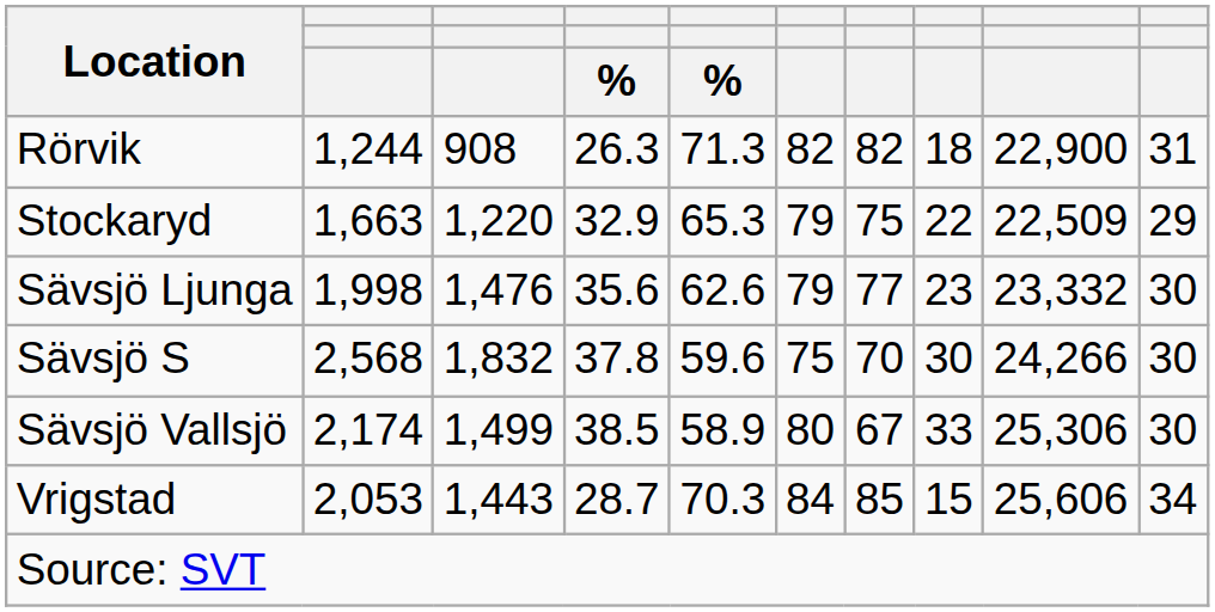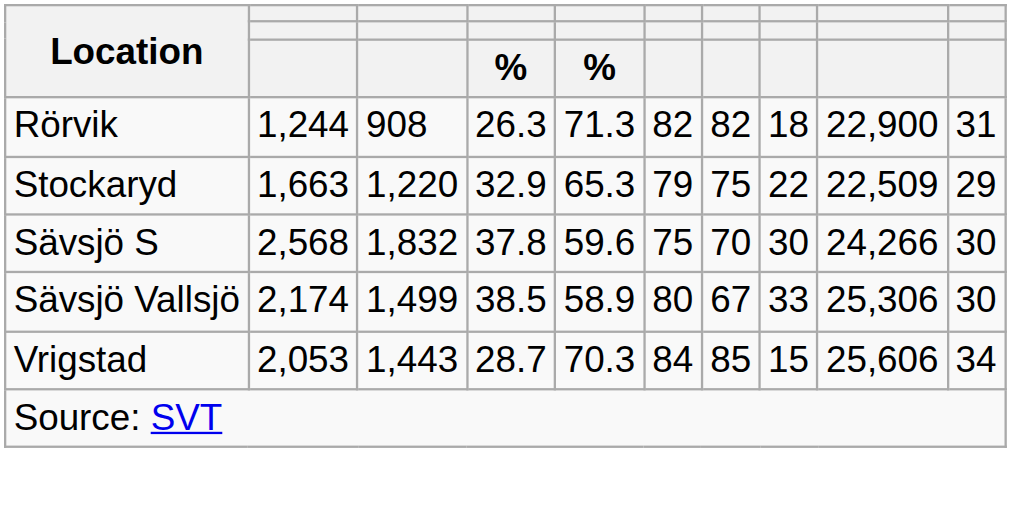- row: Sävsjö Ljunga | 1,998 | 1,476 | 35.6 | 62.6 | 79 | 77 | 23 | 23,332 | 30
